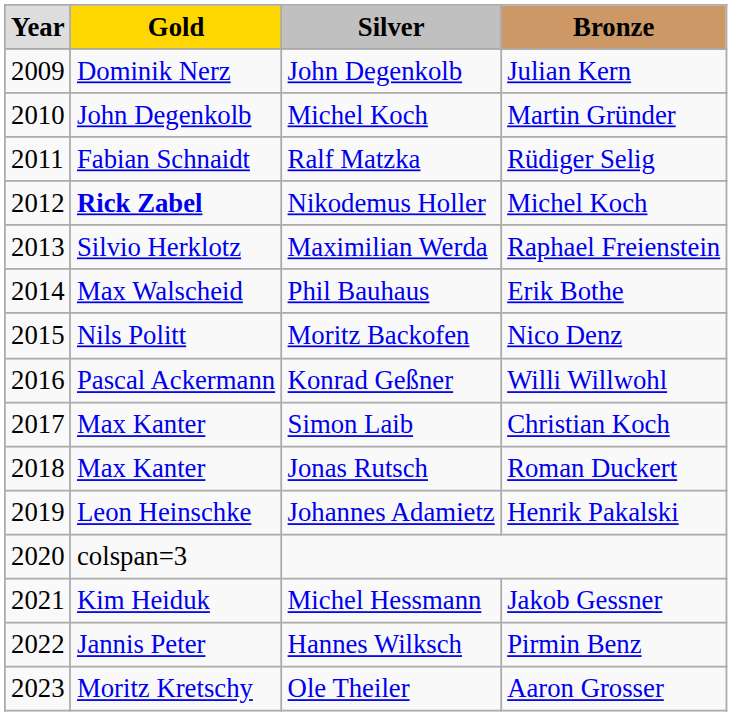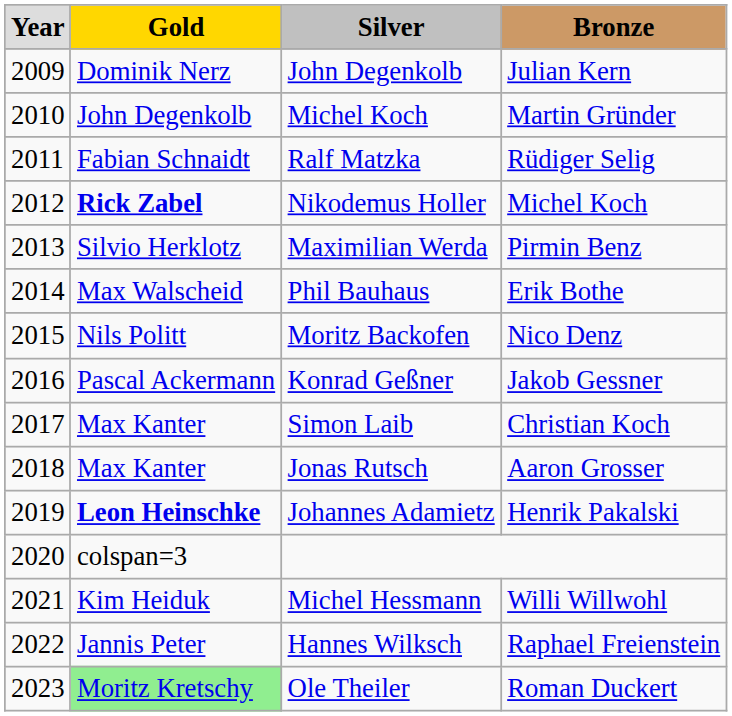Maximilian Werda | Bronze: Raphael Freienstein -> Pirmin Benz
Konrad Geßner | Bronze: Willi Willwohl -> Jakob Gessner
Jonas Rutsch | Bronze: Roman Duckert -> Aaron Grosser
Johannes Adamietz | Gold: normal -> bold
Michel Hessmann | Bronze: Jakob Gessner -> Willi Willwohl
Hannes Wilksch | Bronze: Pirmin Benz -> Raphael Freienstein
Ole Theiler | Gold: no background -> lightgreen background
Ole Theiler | Bronze: Aaron Grosser -> Roman Duckert
